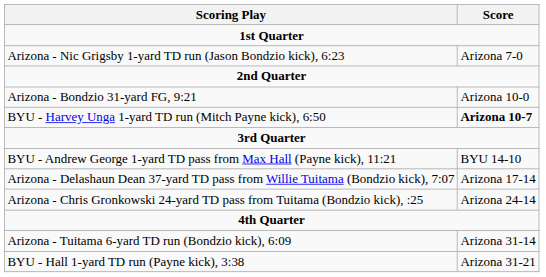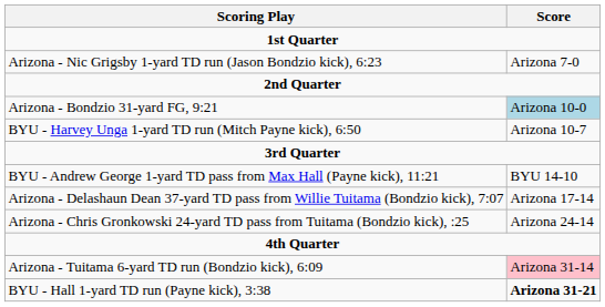Arizona - Bondzio 31-yard FG, 9:21 | Score: no background -> lightblue background
BYU - Harvey Unga 1-yard TD run (Mitch Payne kick), 6:50 | Score: bold -> normal
Arizona - Tuitama 6-yard TD run (Bondzio kick), 6:09 | Score: no background -> pink background
BYU - Hall 1-yard TD run (Payne kick), 3:38 | Score: normal -> bold
